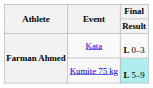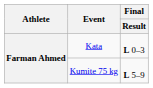Kumite 75 kg | Final / Result: paleturquoise background -> no background
